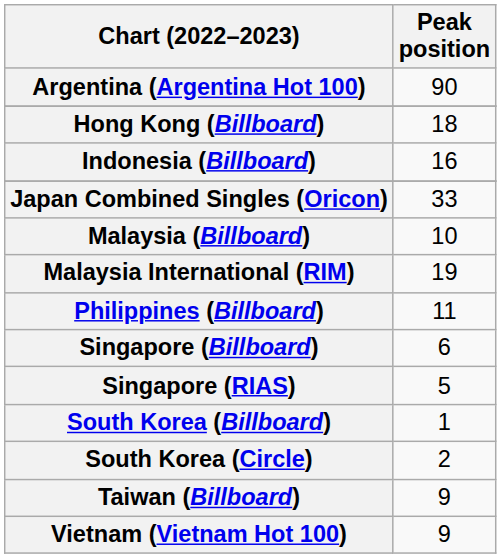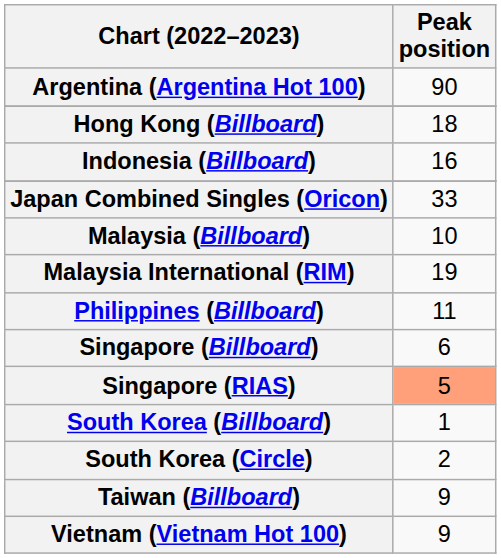Singapore (RIAS) | Peak position: no background -> lightsalmon background
